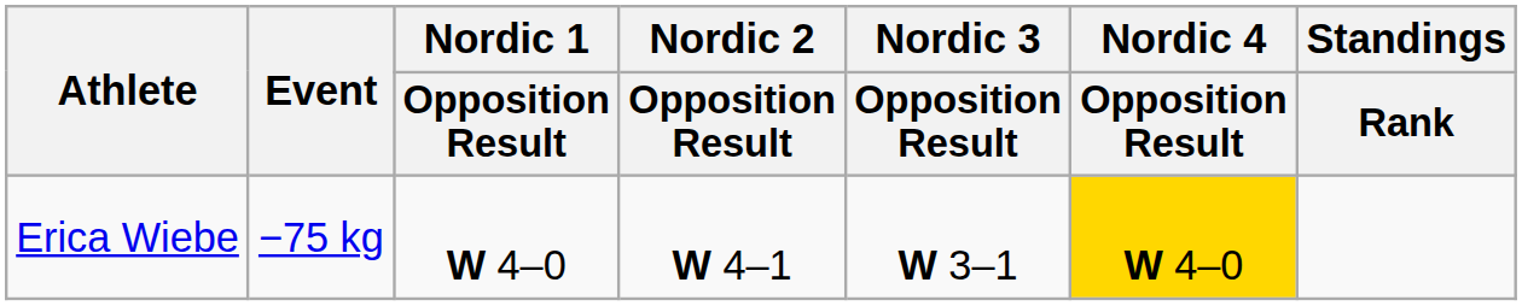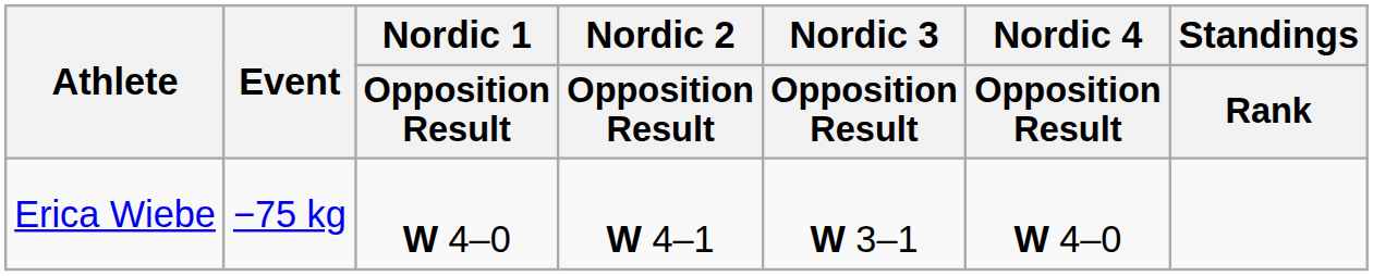Erica Wiebe | Nordic 4 / Opposition Result: gold background -> no background
